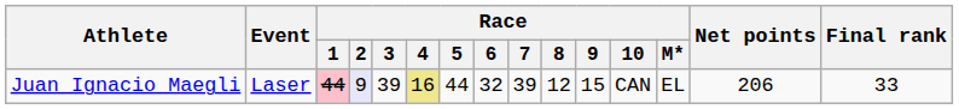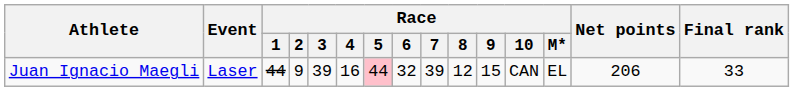Juan Ignacio Maegli | Race / 1: pink background -> no background
Juan Ignacio Maegli | Race / 2: lavender background -> no background
Juan Ignacio Maegli | Race / 4: khaki background -> no background
Juan Ignacio Maegli | Race / 5: no background -> pink background
